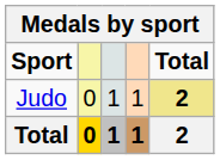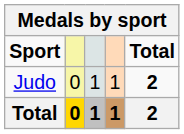Judo | Total: khaki background -> no background
